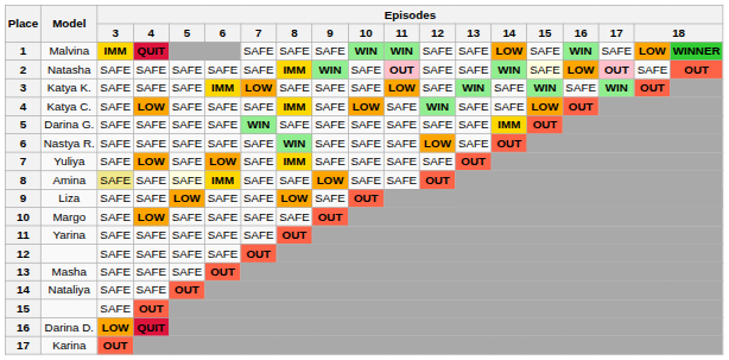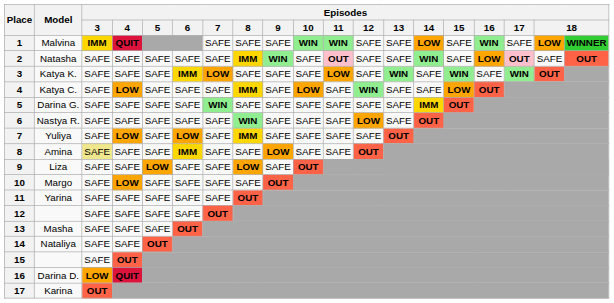Natasha | Episodes / 15: lightyellow background -> no background
Amina | Episodes / 5: lightyellow background -> no background
